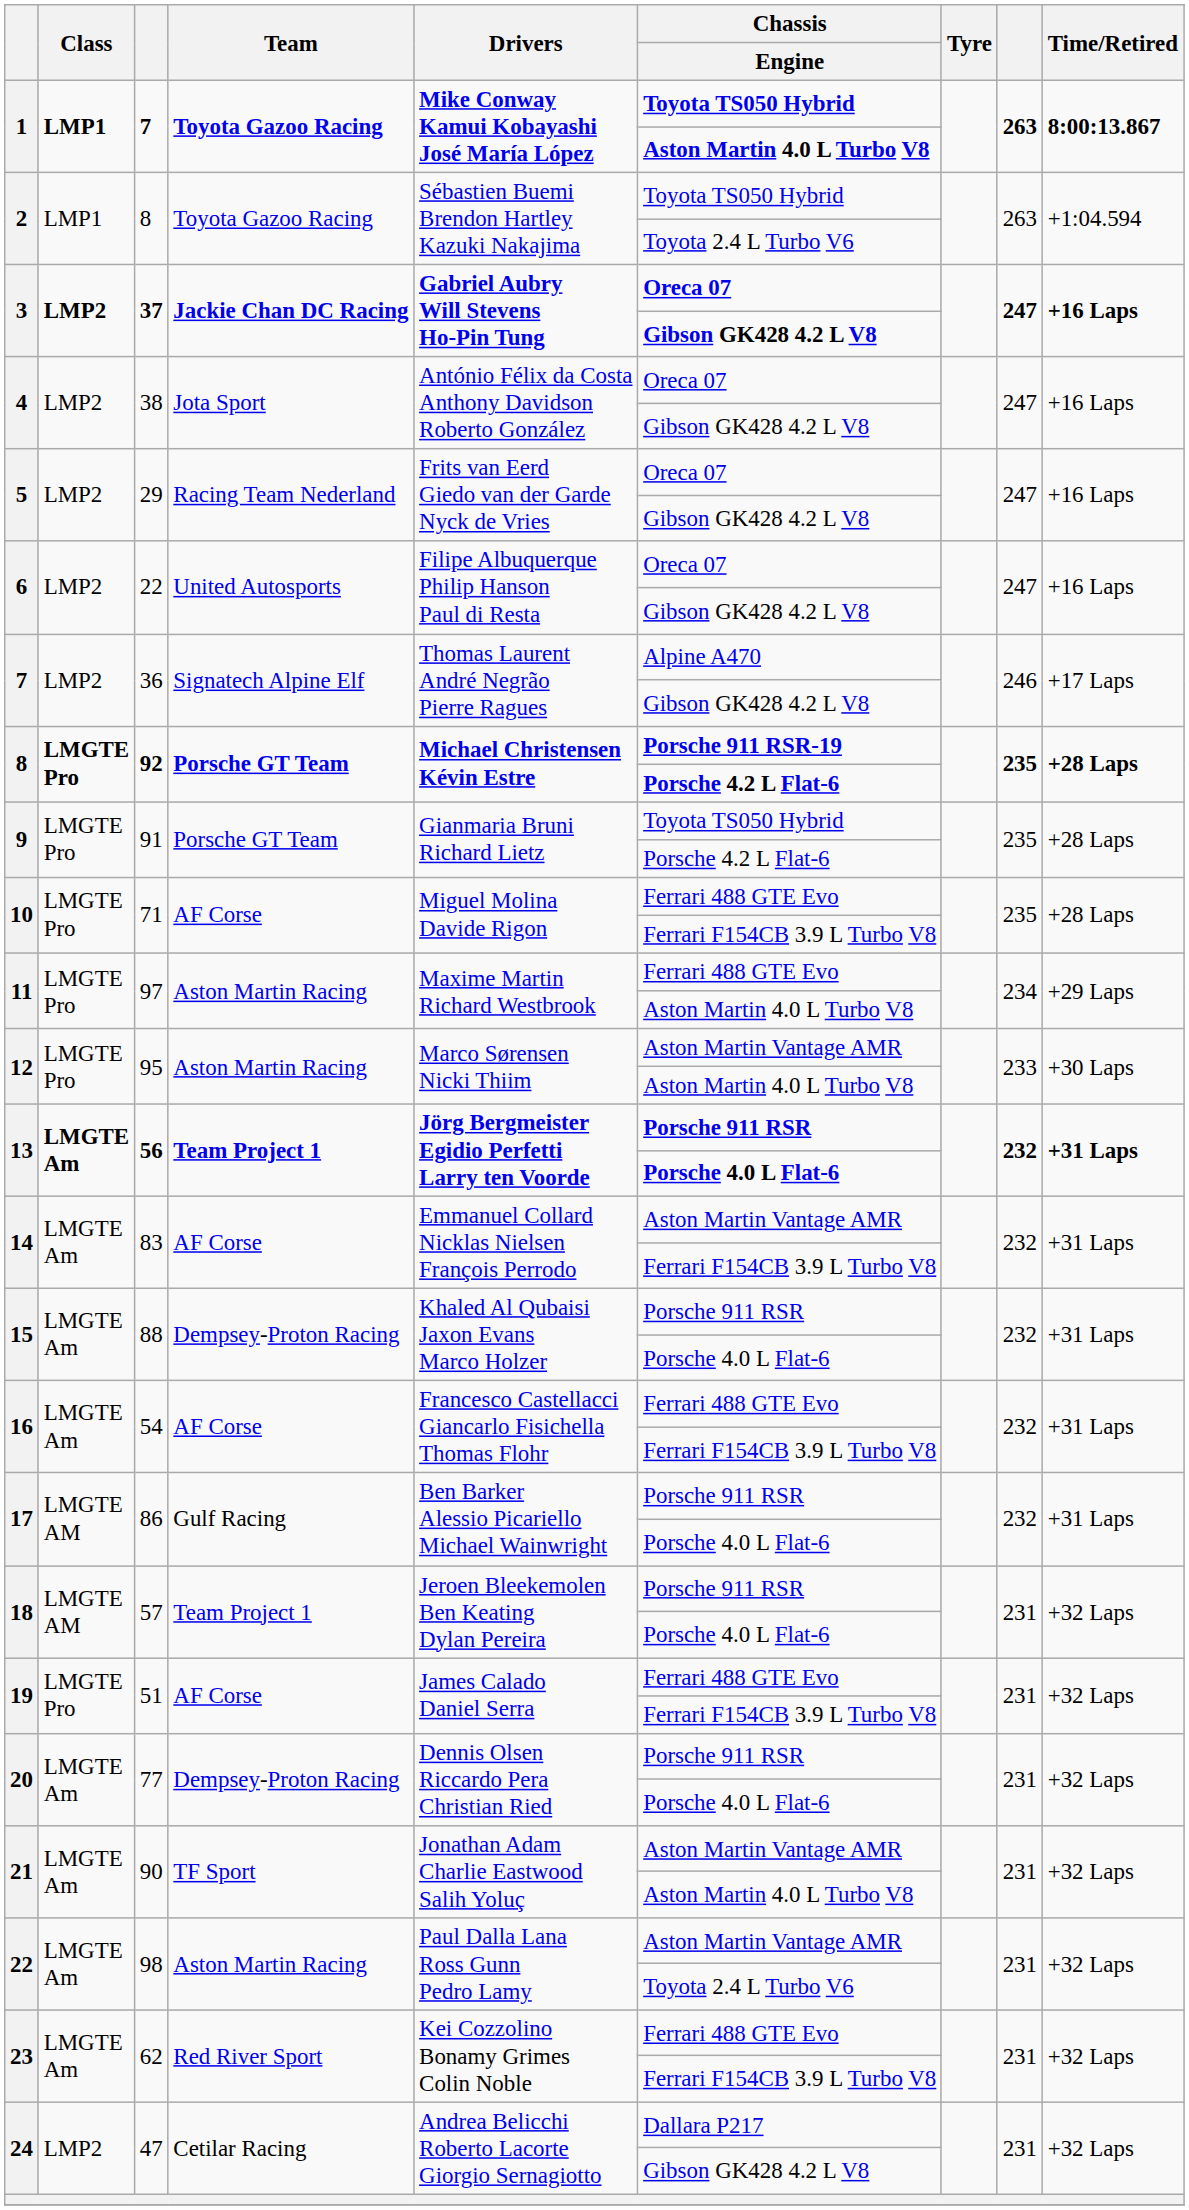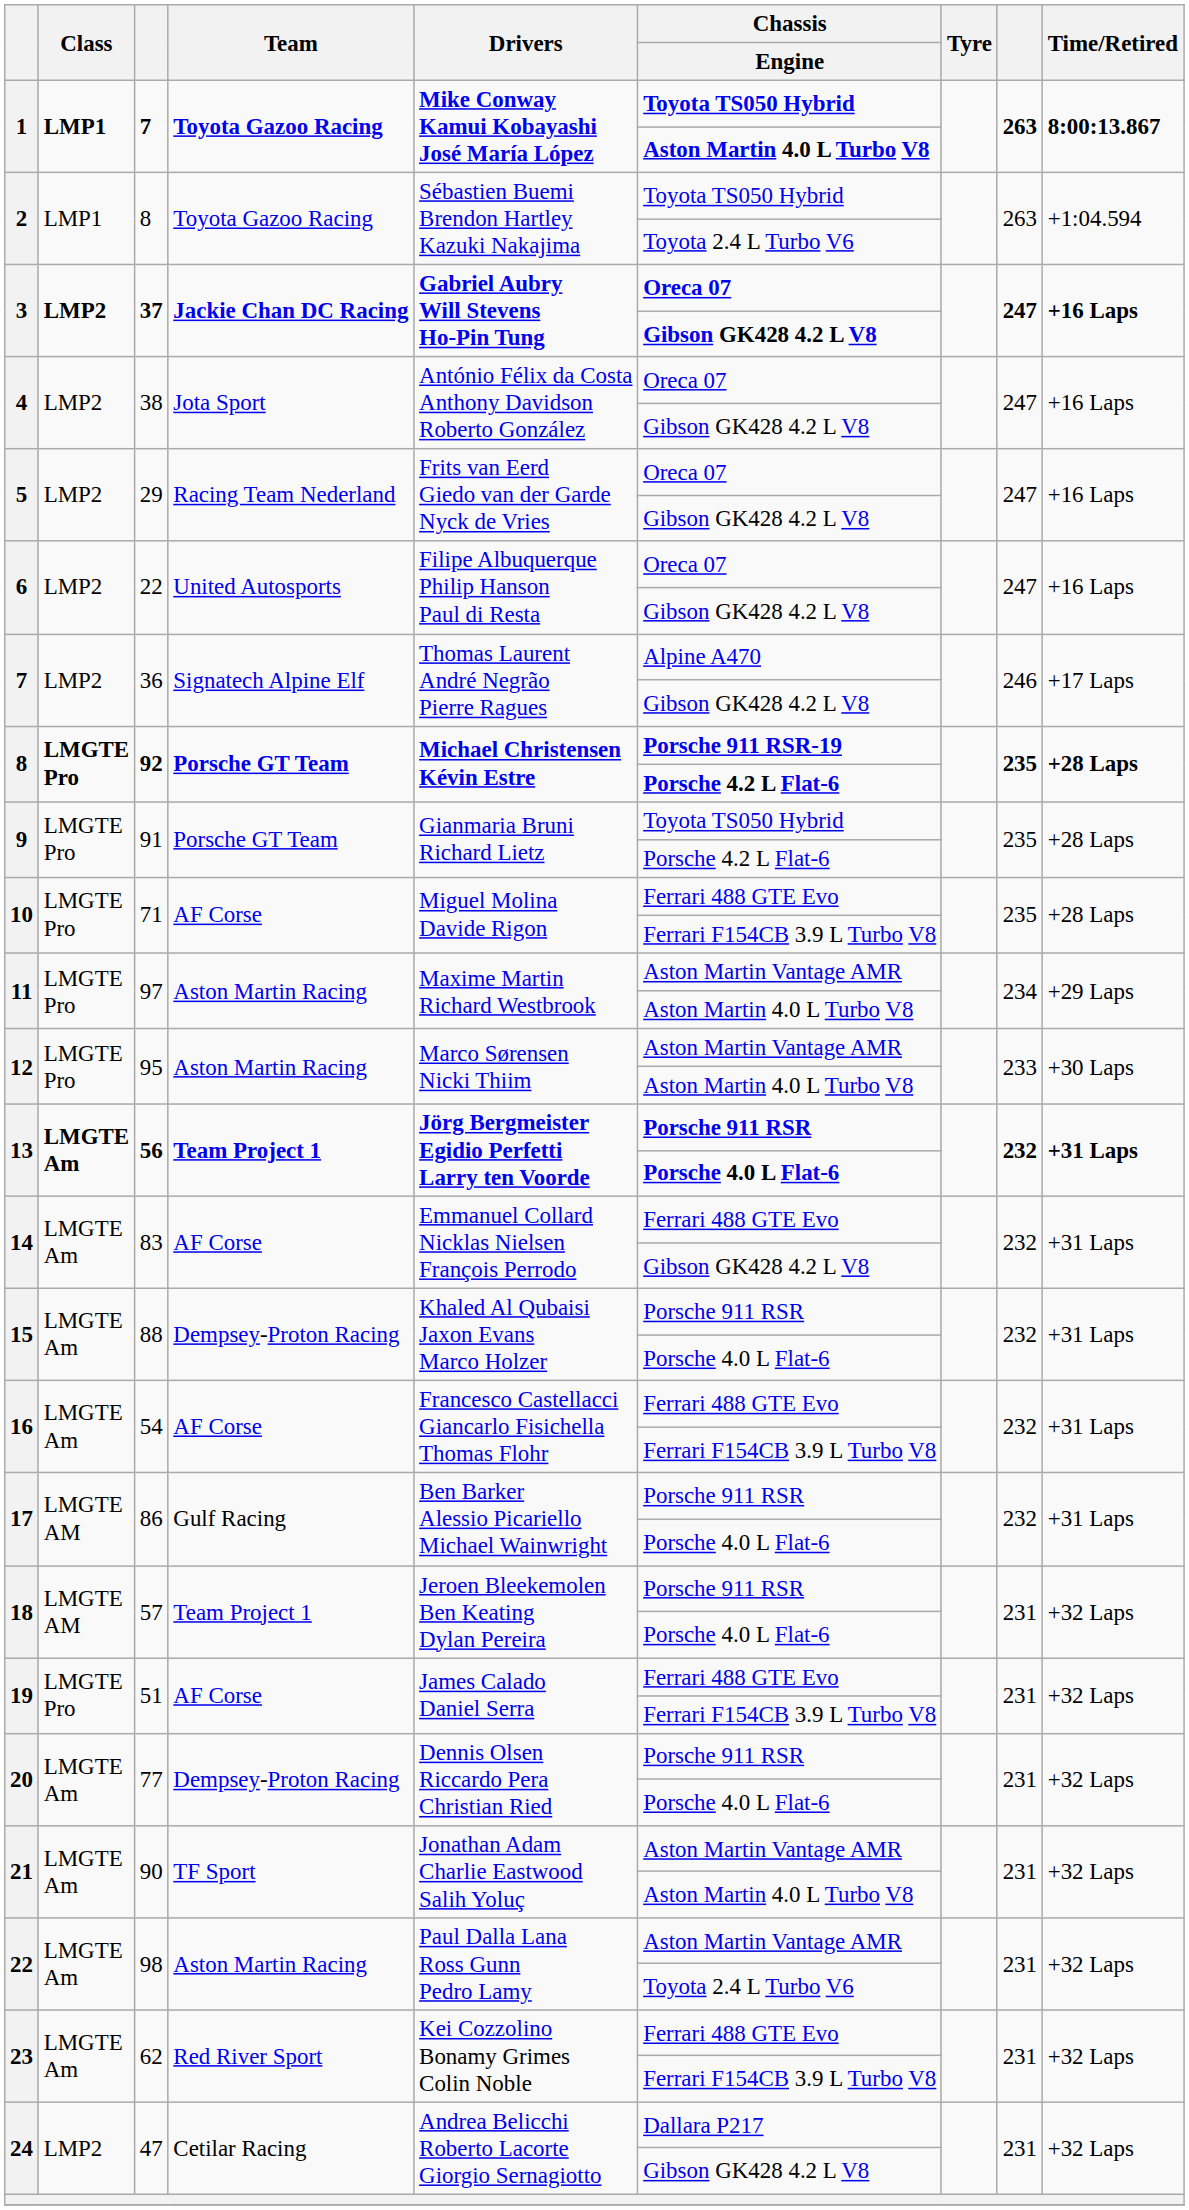row 23 | Chassis / Engine: Ferrari 488 GTE Evo -> Aston Martin Vantage AMR
row 29 | Chassis / Engine: Aston Martin Vantage AMR -> Ferrari 488 GTE Evo
row 30 | Chassis / Engine: Ferrari F154CB 3.9 L Turbo V8 -> Gibson GK428 4.2 L V8
